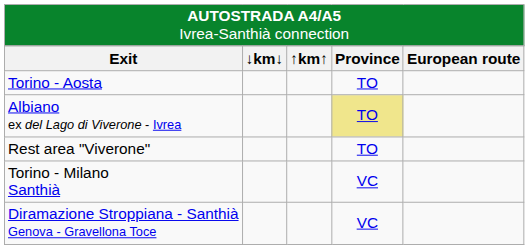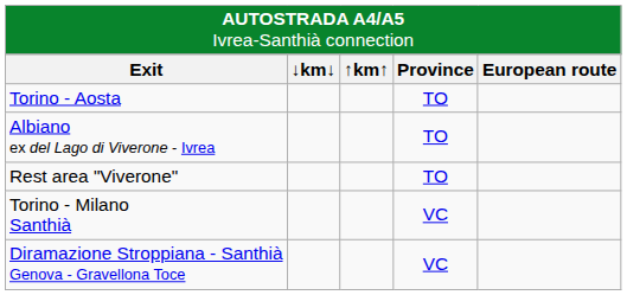Albiano ex del Lago di Viverone - Ivrea | column 4: khaki background -> no background
